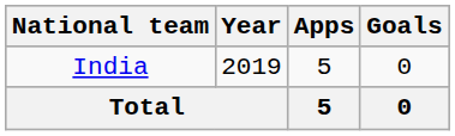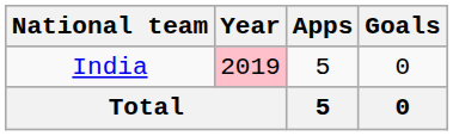India | Year: no background -> pink background
